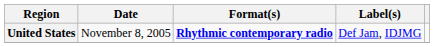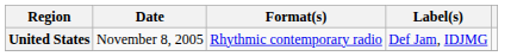United States | Format(s): bold -> normal
